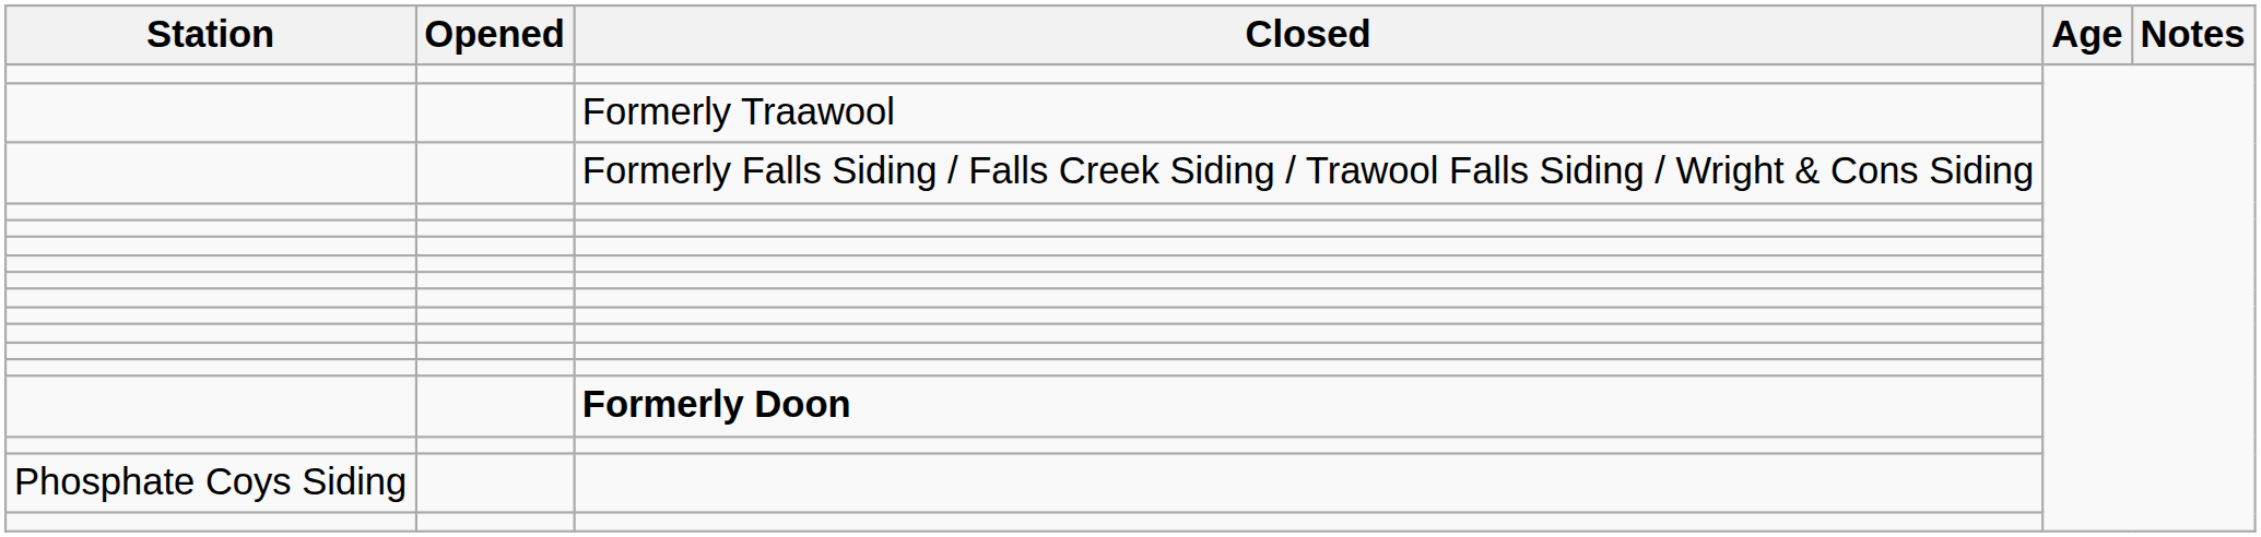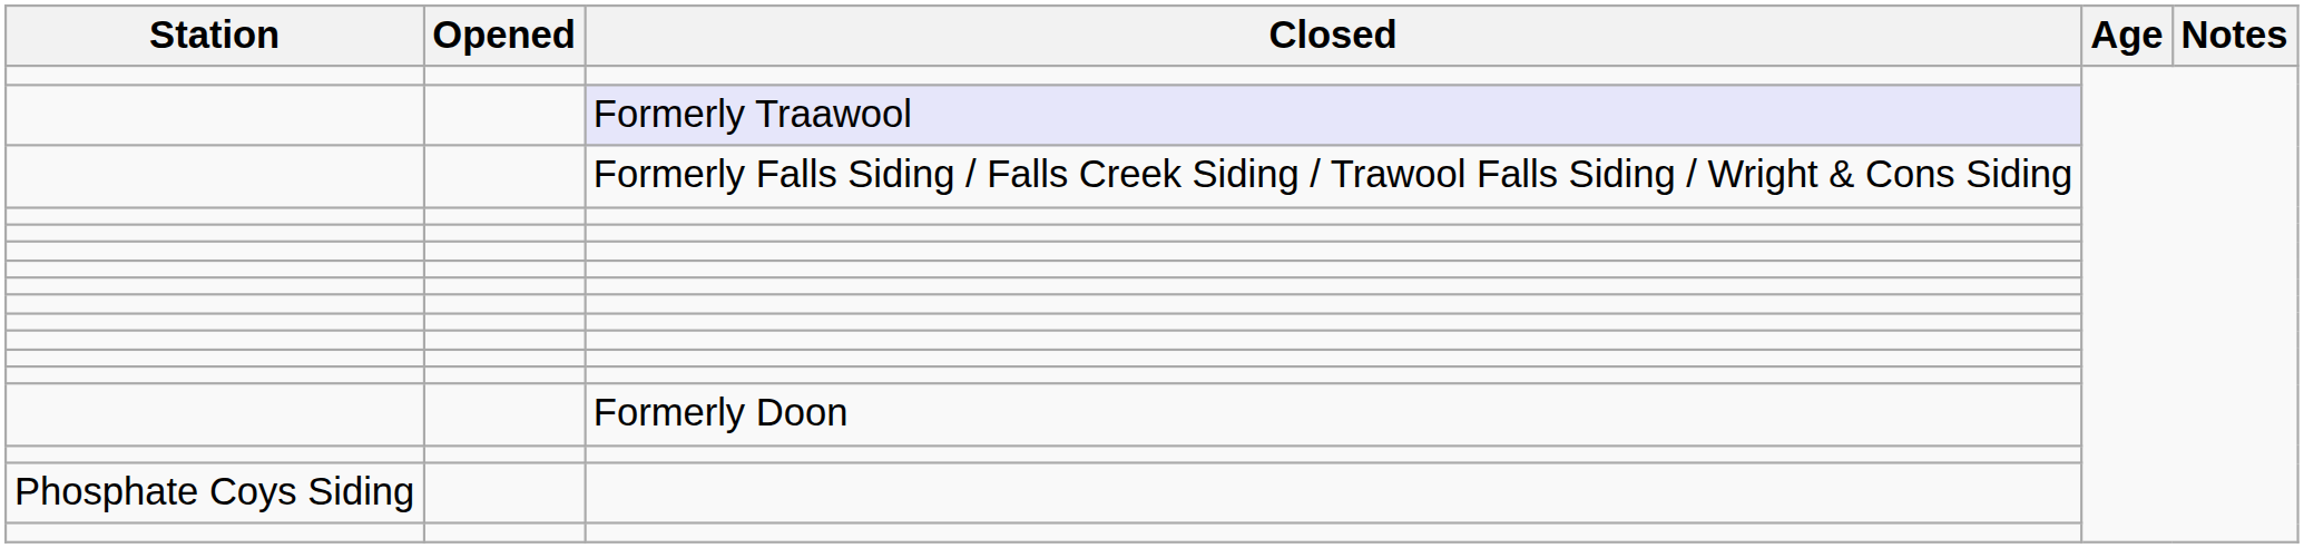Formerly Traawool | Closed: no background -> lavender background
Formerly Doon | Closed: bold -> normal
